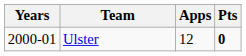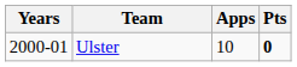Ulster | Apps: 12 -> 10
